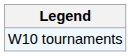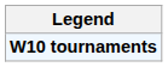row 2 | column 1: normal -> bold
